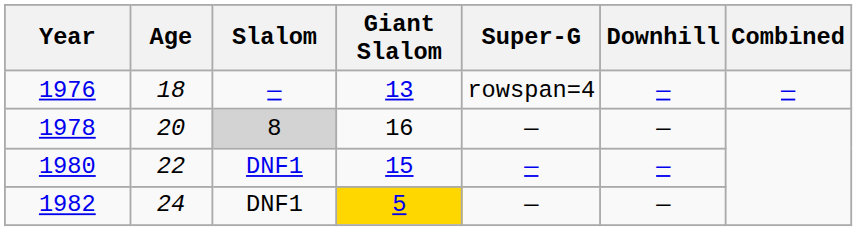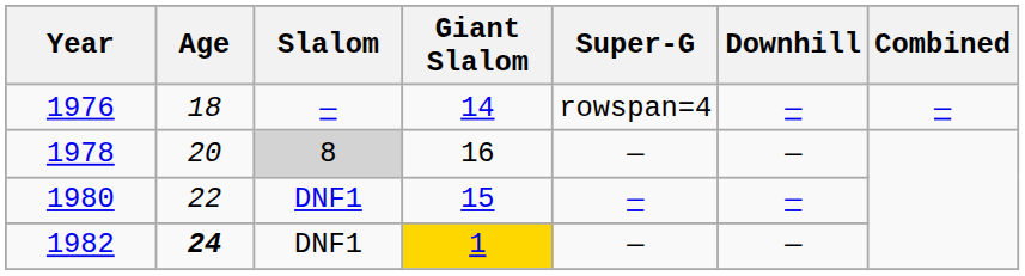1976 | Giant Slalom: 13 -> 14
1982 | Age: normal -> bold
1982 | Giant Slalom: 5 -> 1
